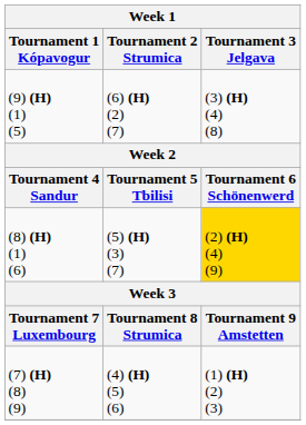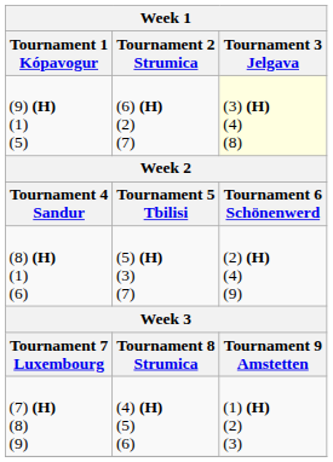(9) (H) (1) (5) | Tournament 3 Jelgava: no background -> lightyellow background
(8) (H) (1) (6) | Tournament 3 Jelgava: gold background -> no background
